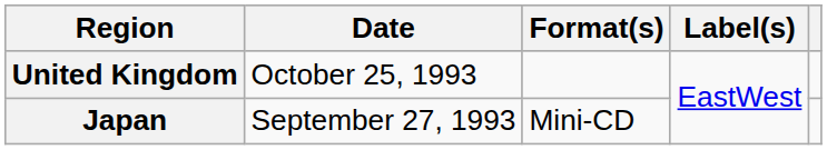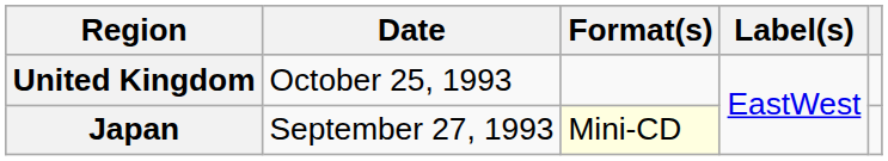Japan | Format(s): no background -> lightyellow background
